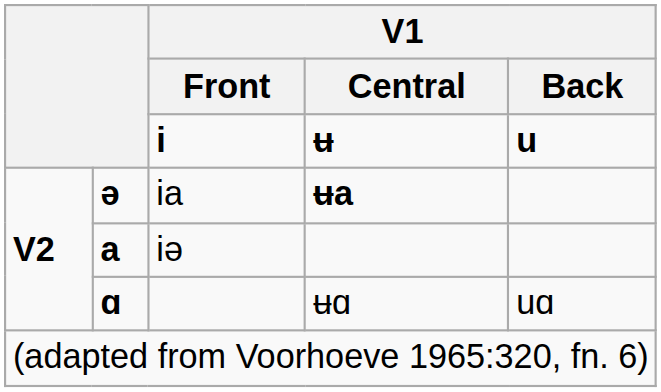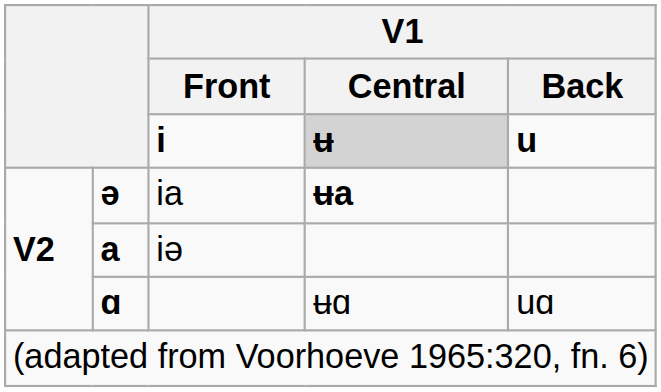i | V1 / Central: no background -> lightgrey background
